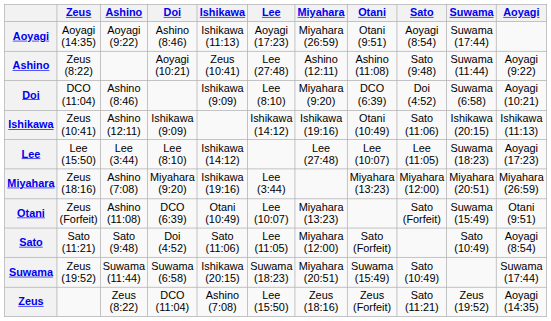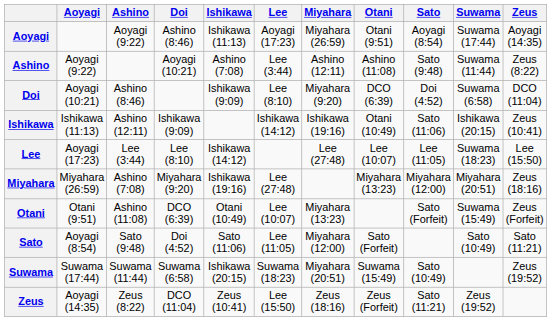columns swapped: Aoyagi <-> Zeus
row 3 | Ishikawa: Zeus (10:41) -> Ashino (7:08)
row 3 | Lee: Lee (27:48) -> Lee (3:44)
row 7 | Lee: Lee (3:44) -> Lee (27:48)
row 11 | Ishikawa: Ashino (7:08) -> Zeus (10:41)
